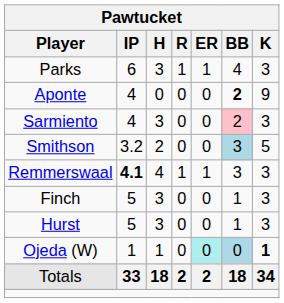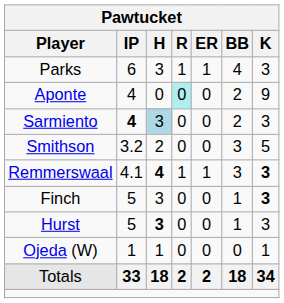Aponte | R: no background -> paleturquoise background
Aponte | BB: bold -> normal
Sarmiento | IP: normal -> bold
Sarmiento | H: no background -> lightblue background
Sarmiento | BB: pink background -> no background
Smithson | BB: lightblue background -> no background
Remmerswaal | IP: bold -> normal
Remmerswaal | H: normal -> bold
Remmerswaal | K: normal -> bold
Finch | K: normal -> bold
Hurst | H: normal -> bold
Ojeda (W) | ER: paleturquoise background -> no background
Ojeda (W) | BB: lightblue background -> no background
Ojeda (W) | K: bold -> normal
